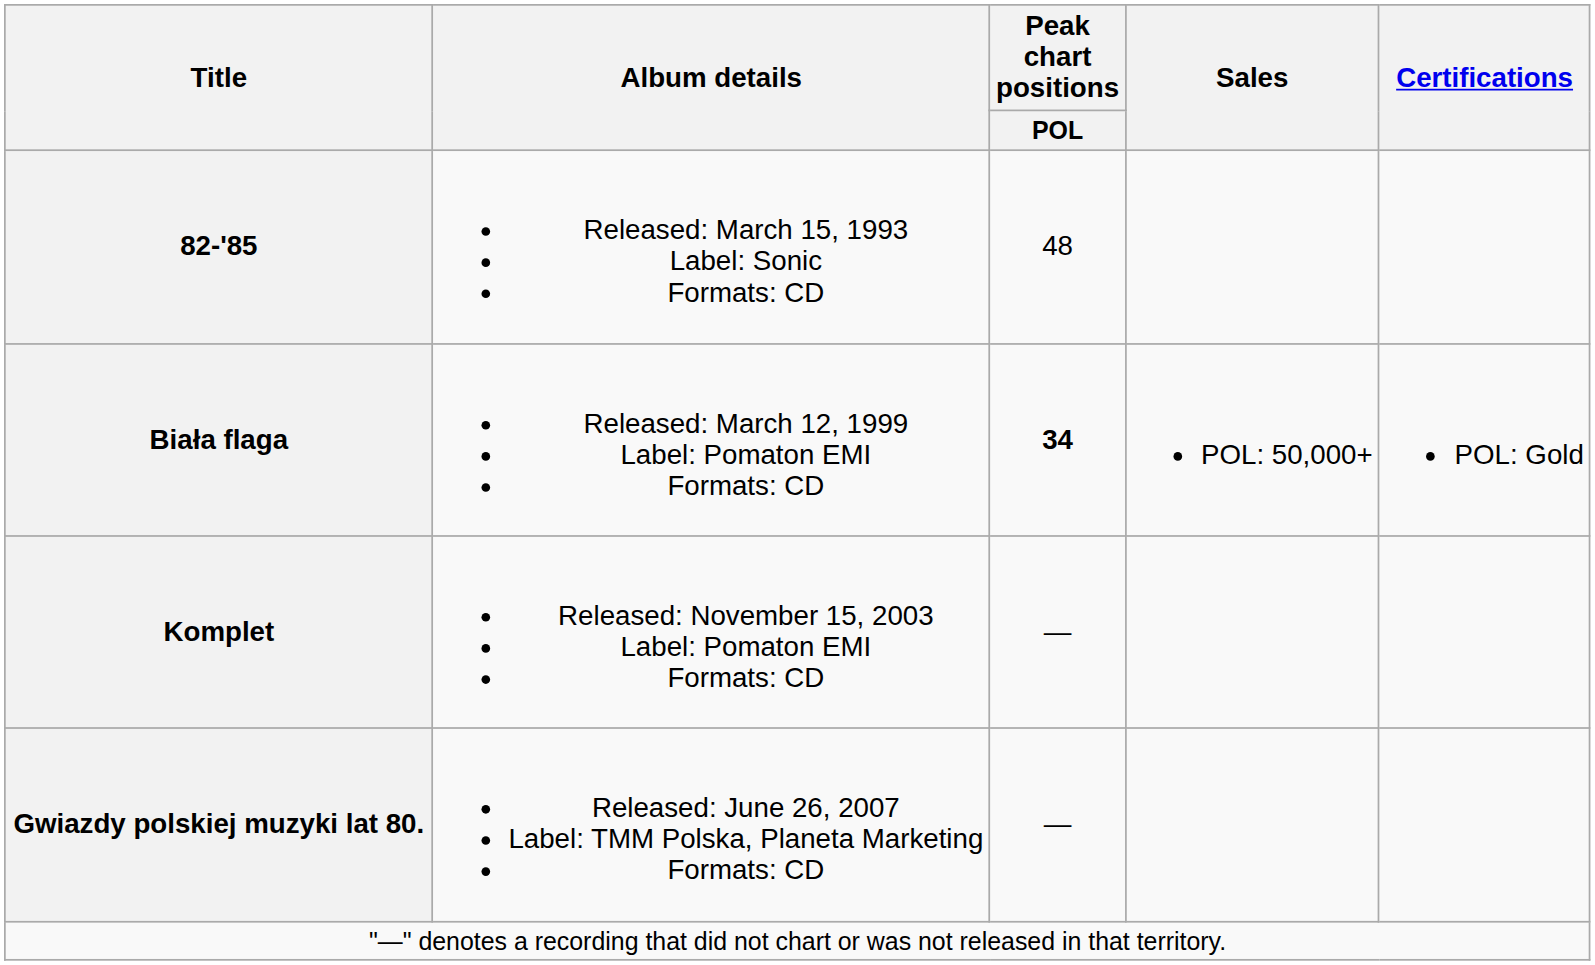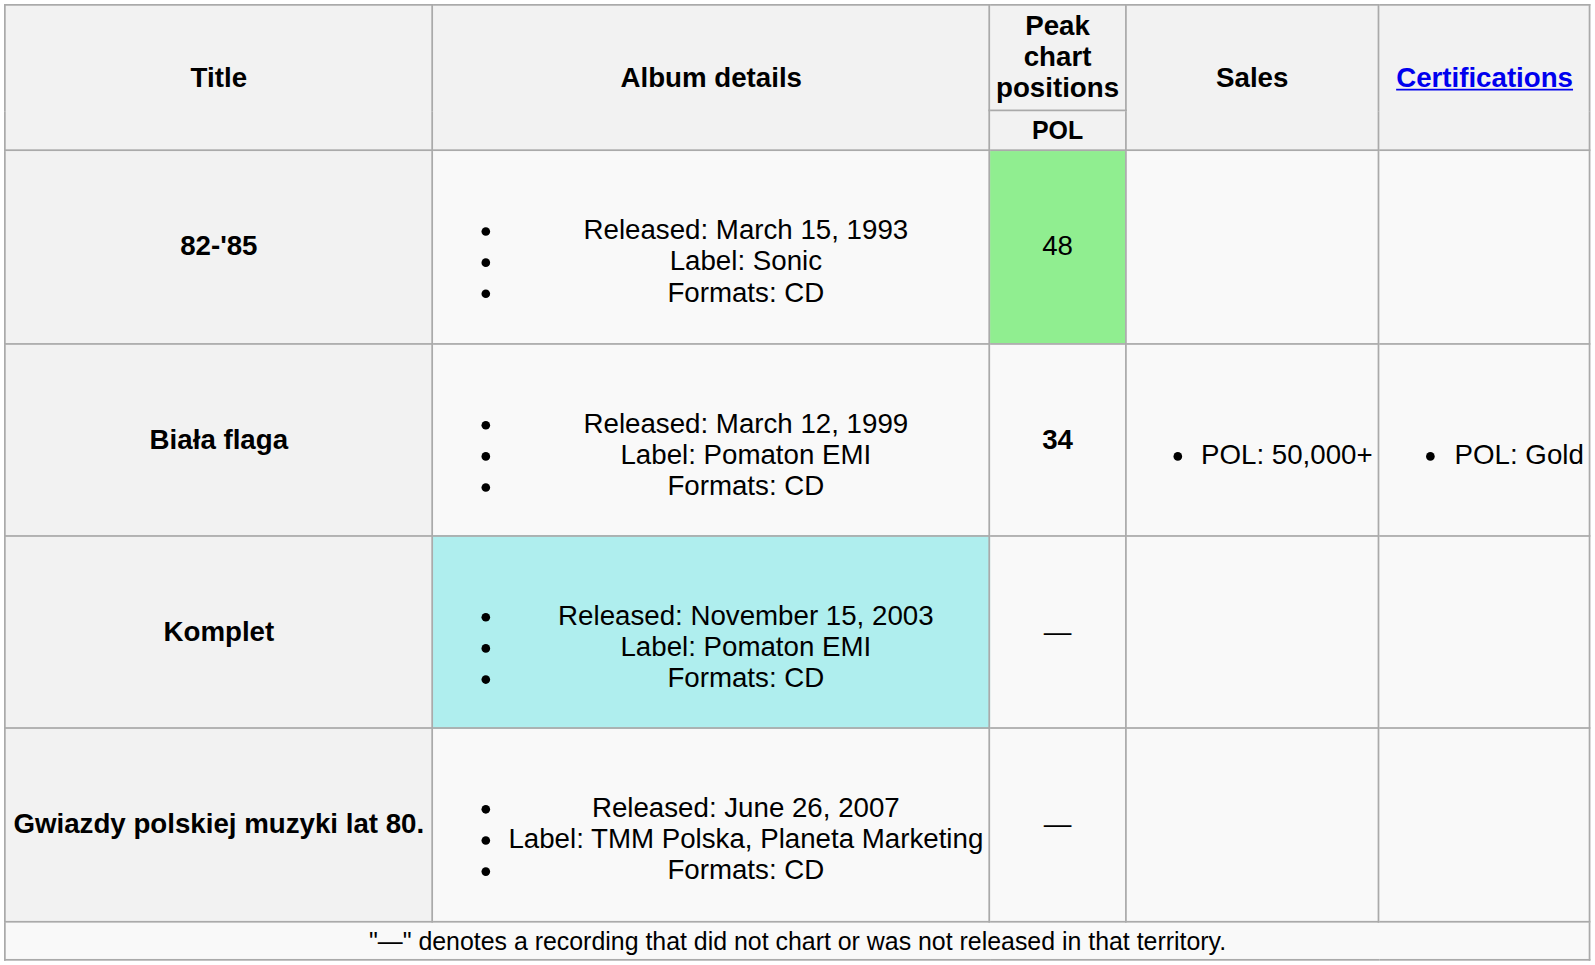82-'85 | Peak chart positions / POL: no background -> lightgreen background
Komplet | Album details: no background -> paleturquoise background
